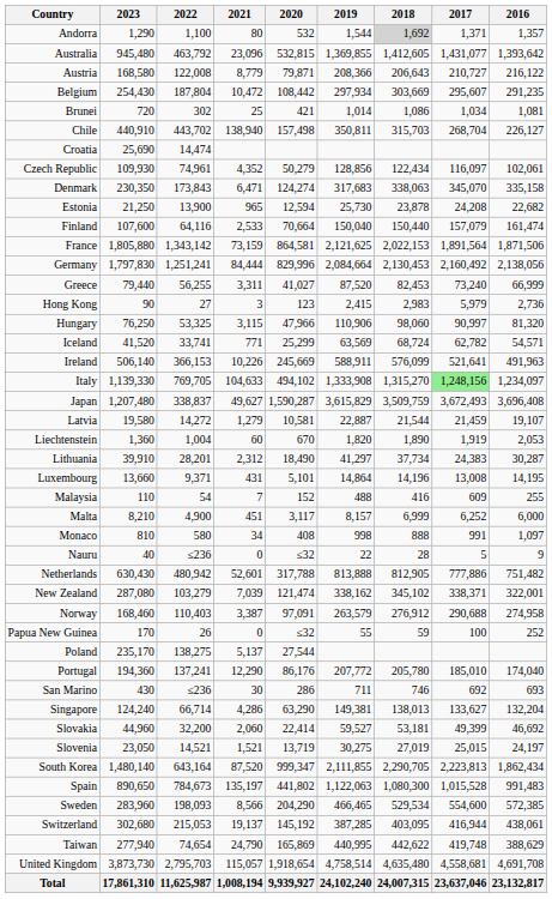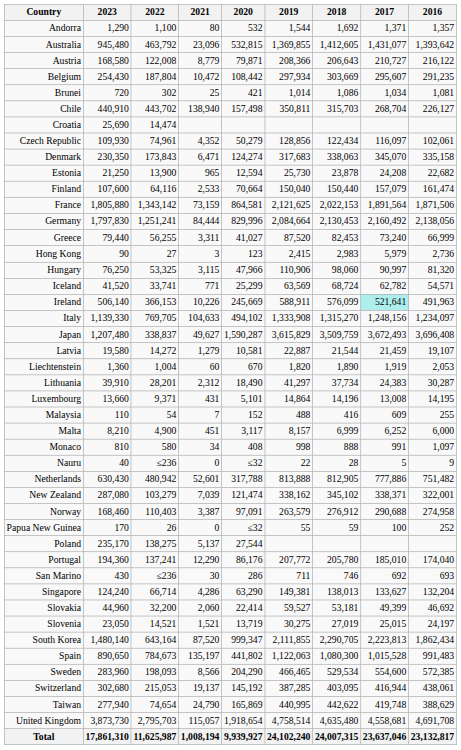Andorra | 2018: lightgrey background -> no background
Ireland | 2017: no background -> paleturquoise background
Italy | 2017: lightgreen background -> no background
